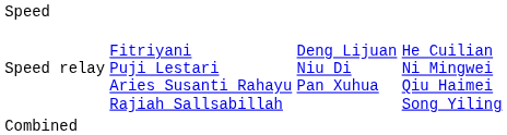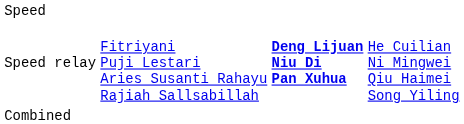Speed relay | column 3: normal -> bold
